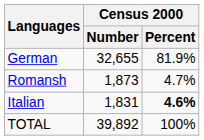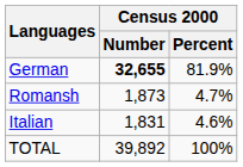German | Census 2000 / Number: normal -> bold
Italian | Census 2000 / Percent: bold -> normal
